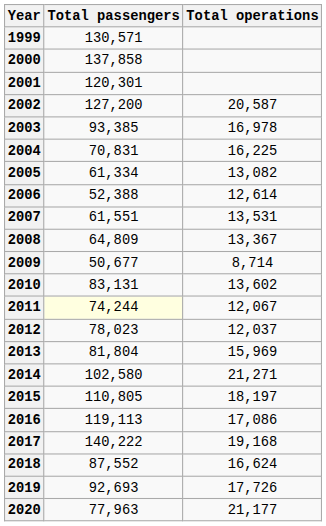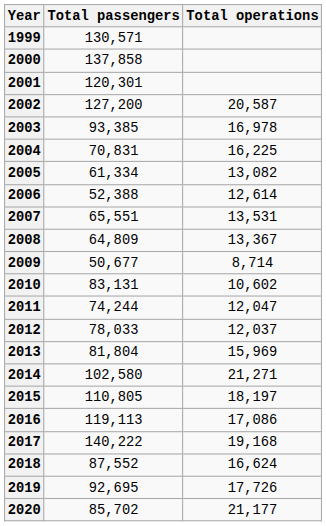2007 | Total passengers: 61,551 -> 65,551
2010 | Total operations: 13,602 -> 10,602
2011 | Total passengers: lightyellow background -> no background
2011 | Total operations: 12,067 -> 12,047
2012 | Total passengers: 78,023 -> 78,033
2019 | Total passengers: 92,693 -> 92,695
2020 | Total passengers: 77,963 -> 85,702
